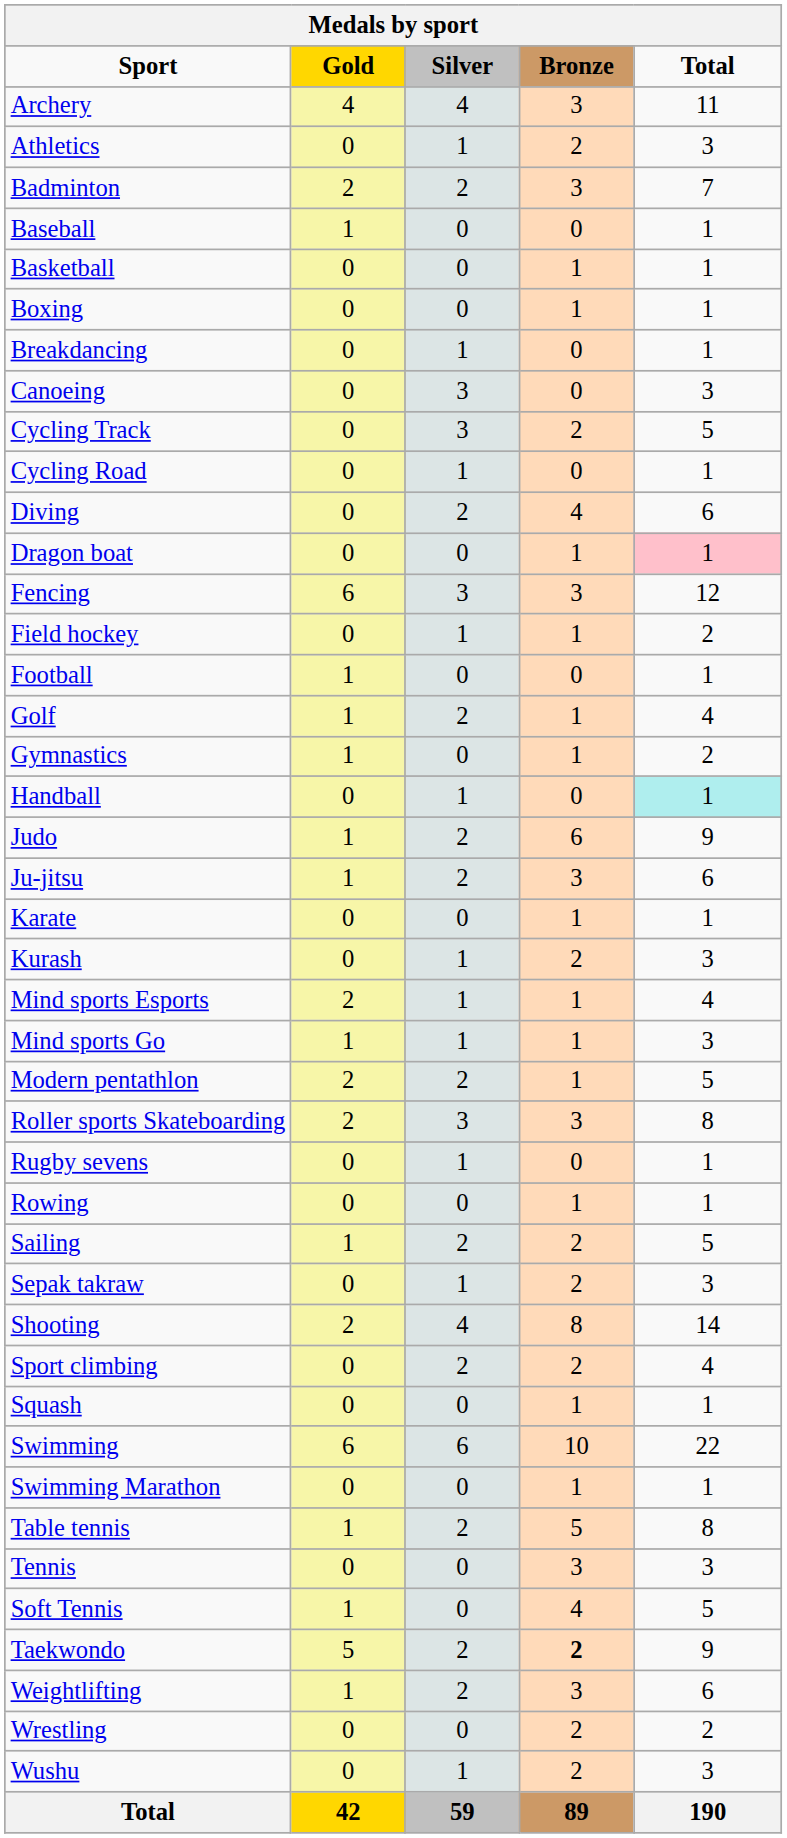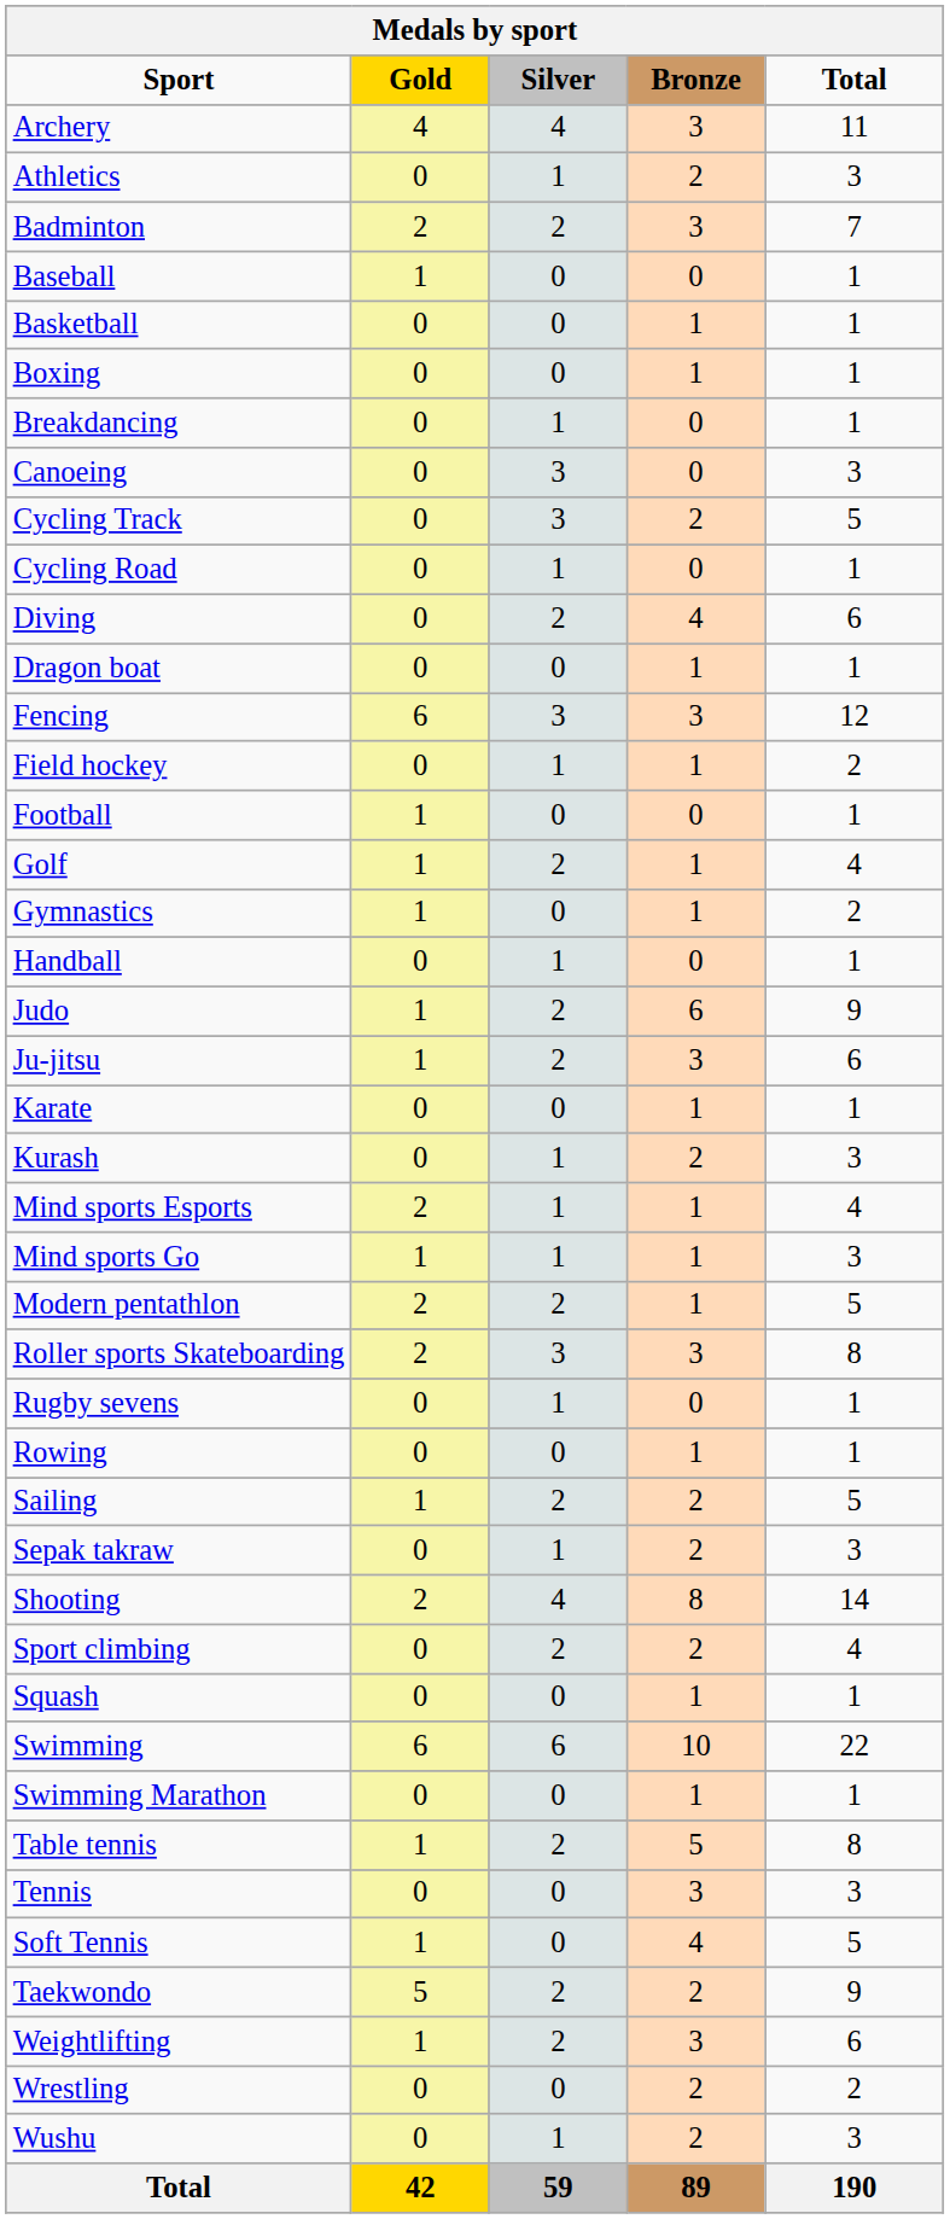Dragon boat | Total: pink background -> no background
Handball | Total: paleturquoise background -> no background
Taekwondo | Bronze: bold -> normal
